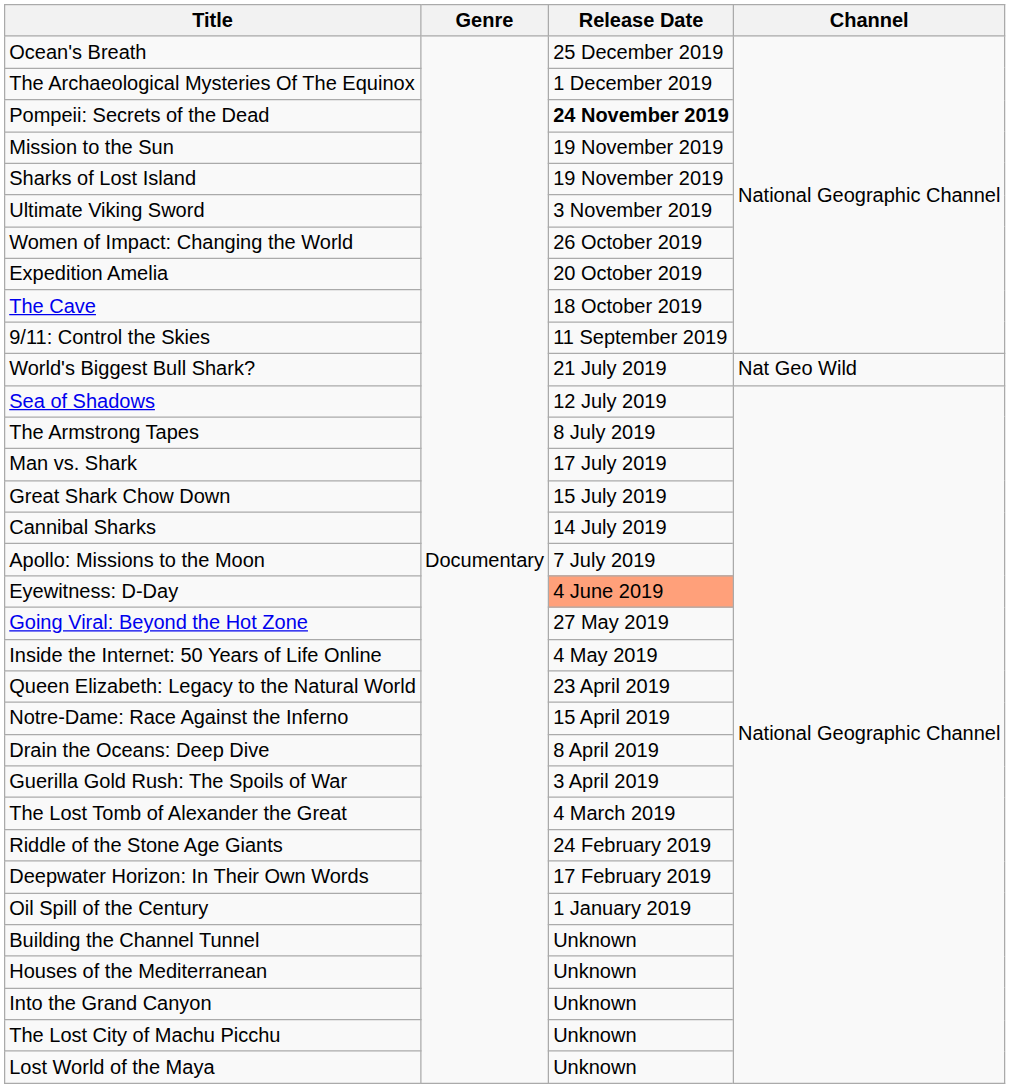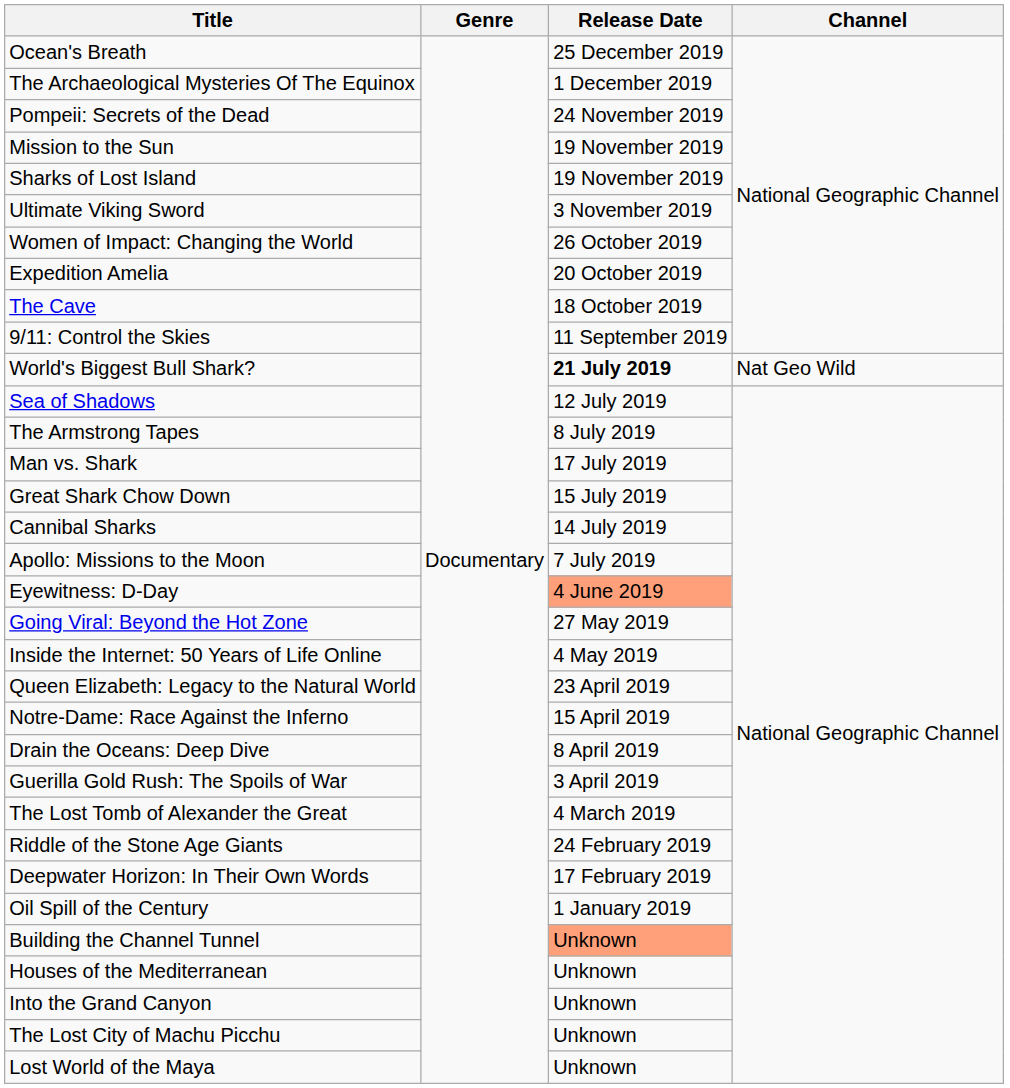Pompeii: Secrets of the Dead | Release Date: bold -> normal
World's Biggest Bull Shark? | Release Date: normal -> bold
Building the Channel Tunnel | Release Date: no background -> lightsalmon background
